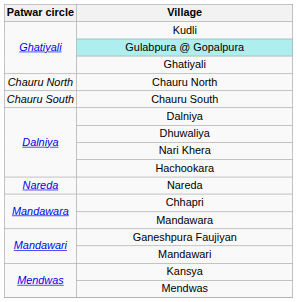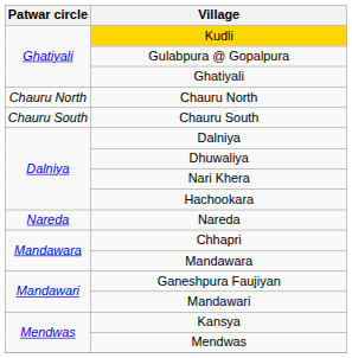Kudli | Village: no background -> gold background
Gulabpura @ Gopalpura | Village: paleturquoise background -> no background
